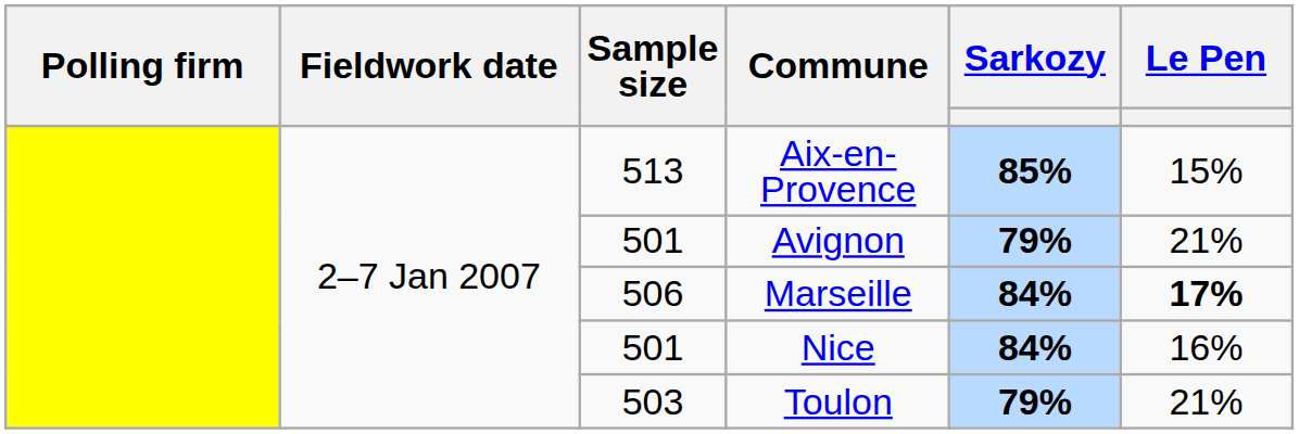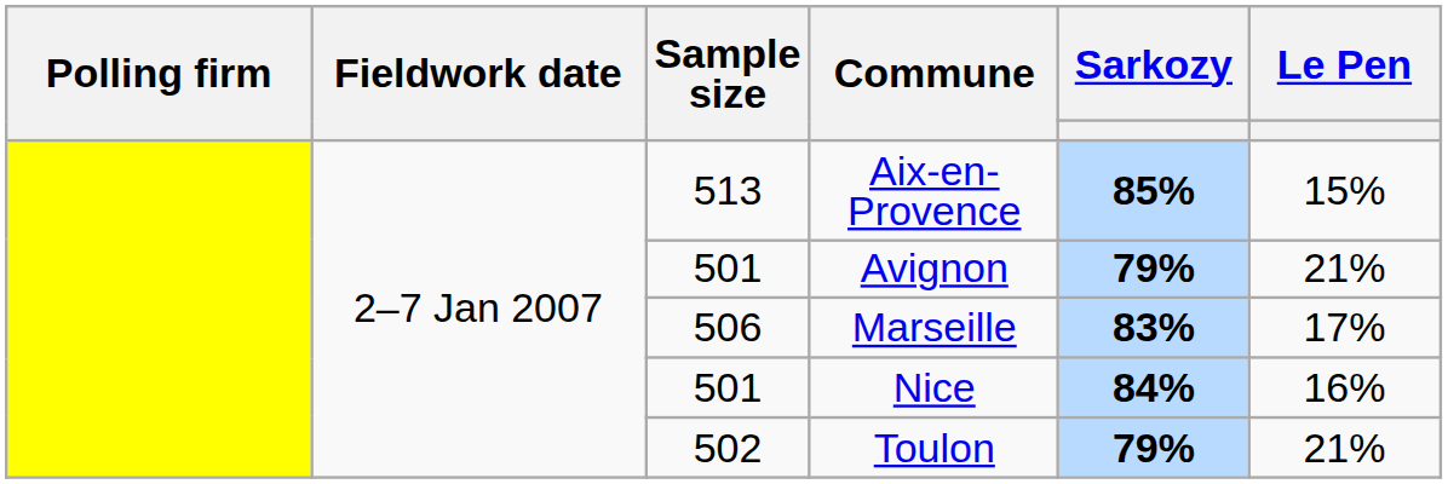Marseille | Sarkozy: 84% -> 83%
Marseille | Le Pen: bold -> normal
Toulon | Sample size: 503 -> 502
